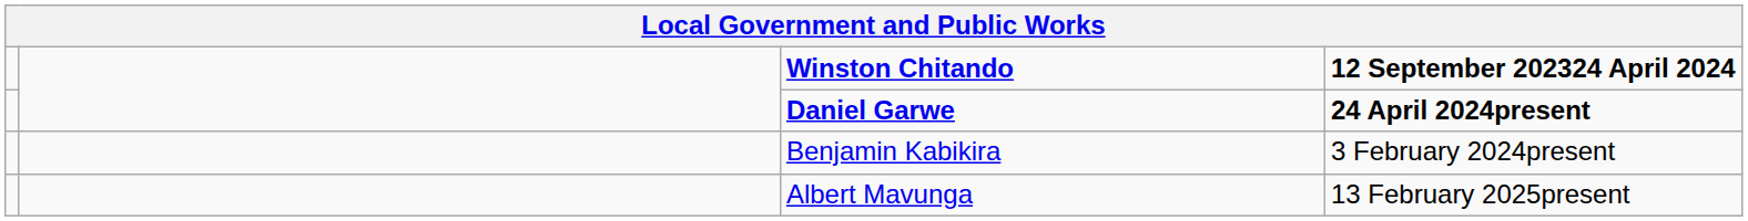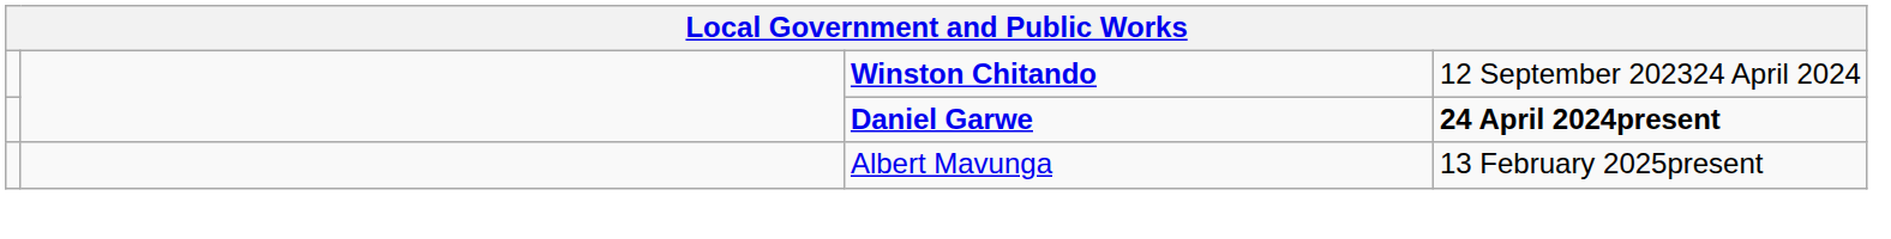Winston Chitando | column 4: bold -> normal
- row: Benjamin Kabikira | 3 February 2024present
